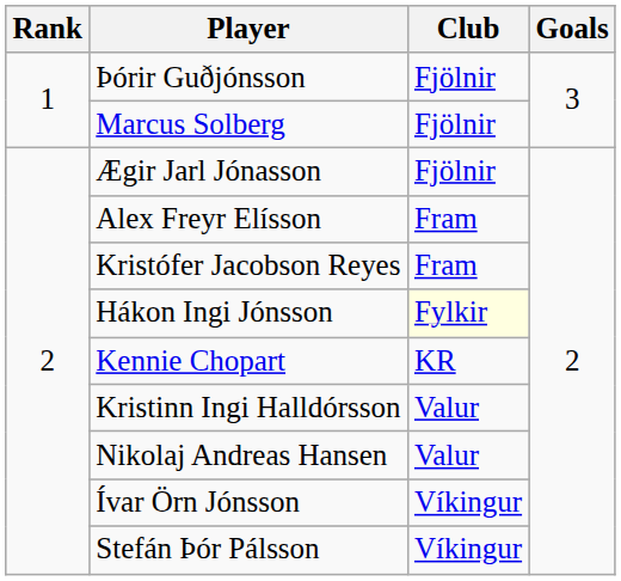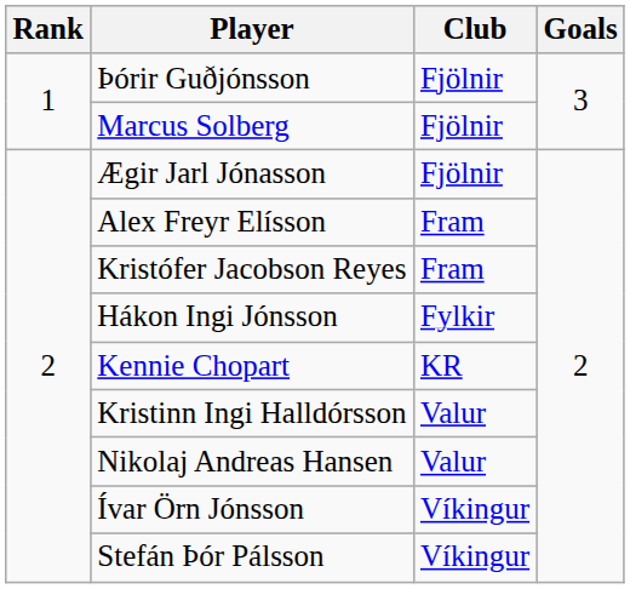Hákon Ingi Jónsson | Club: lightyellow background -> no background
